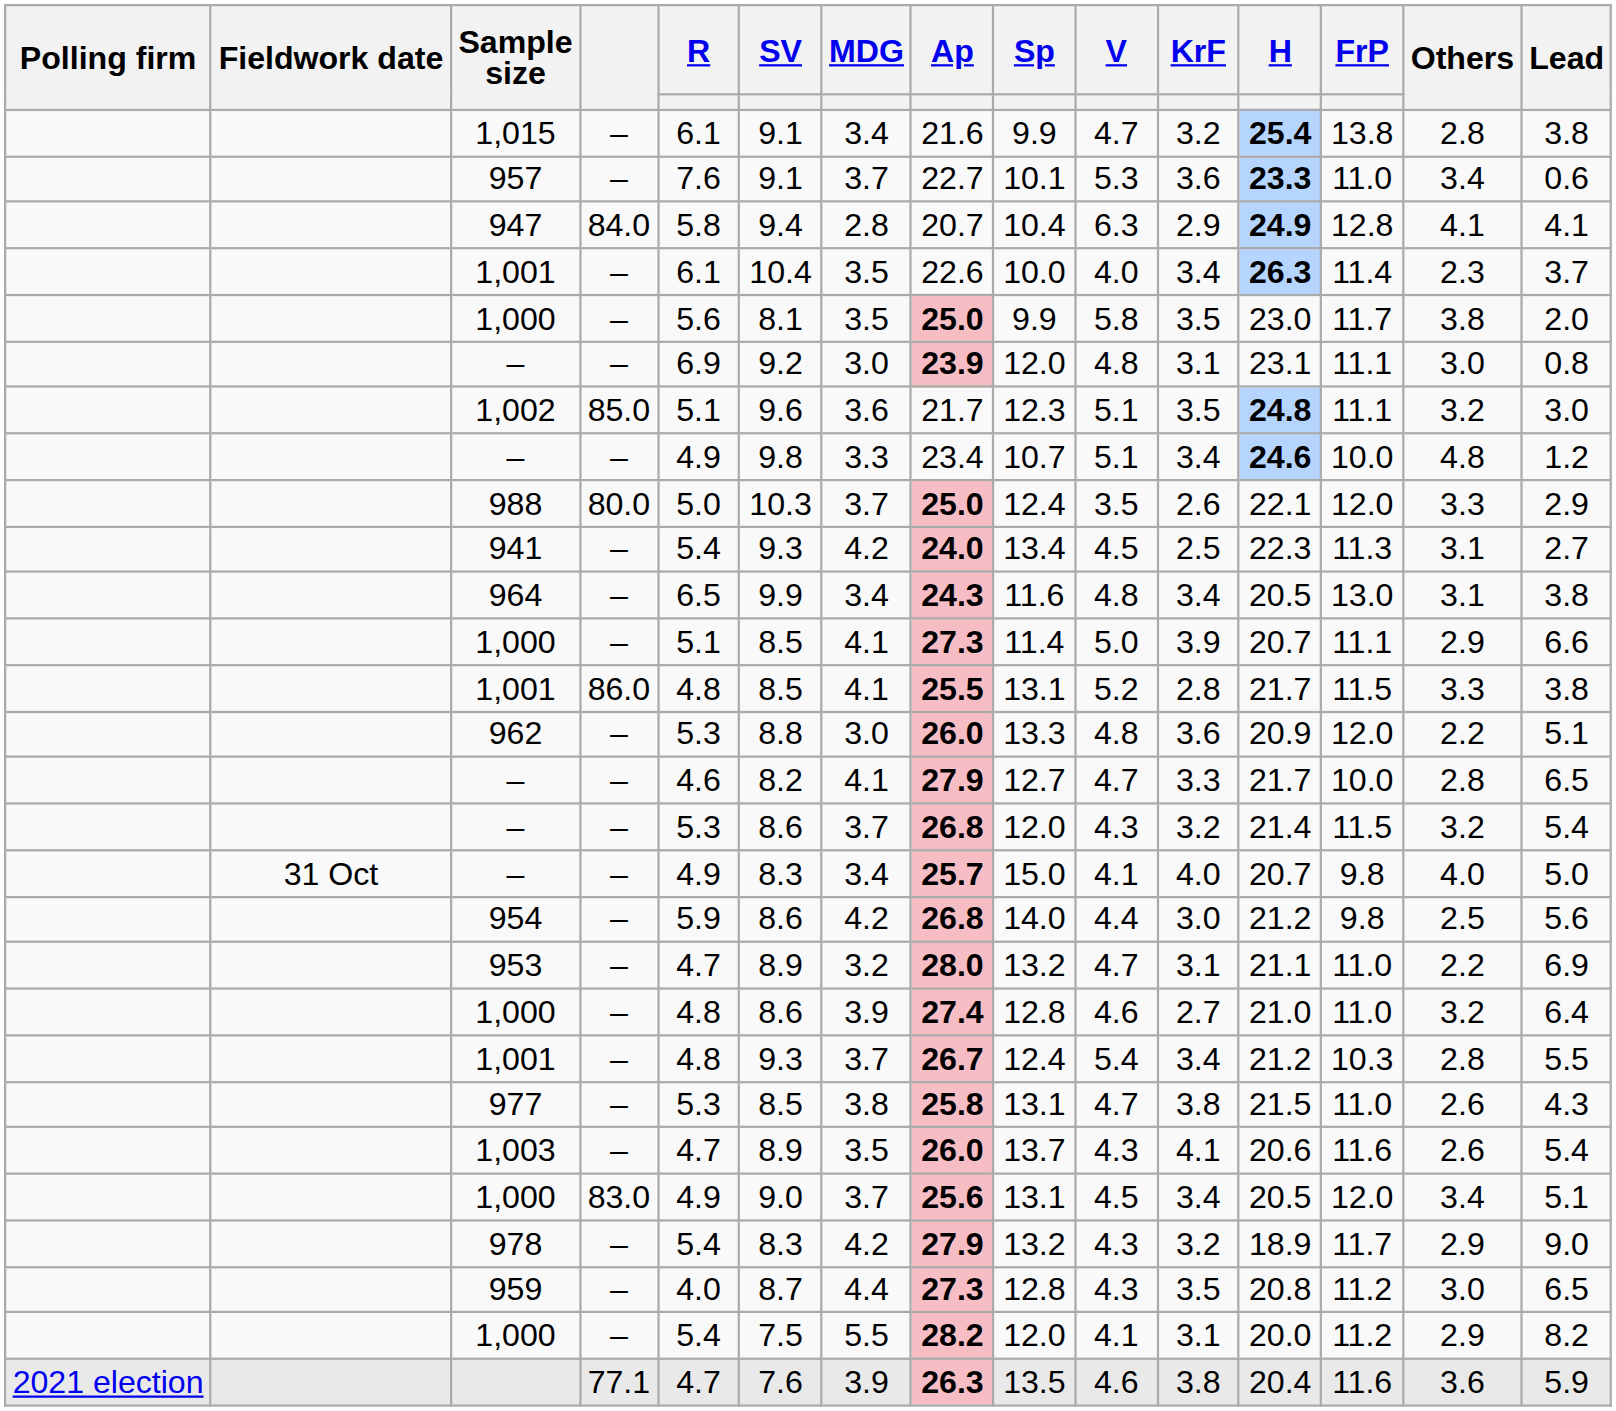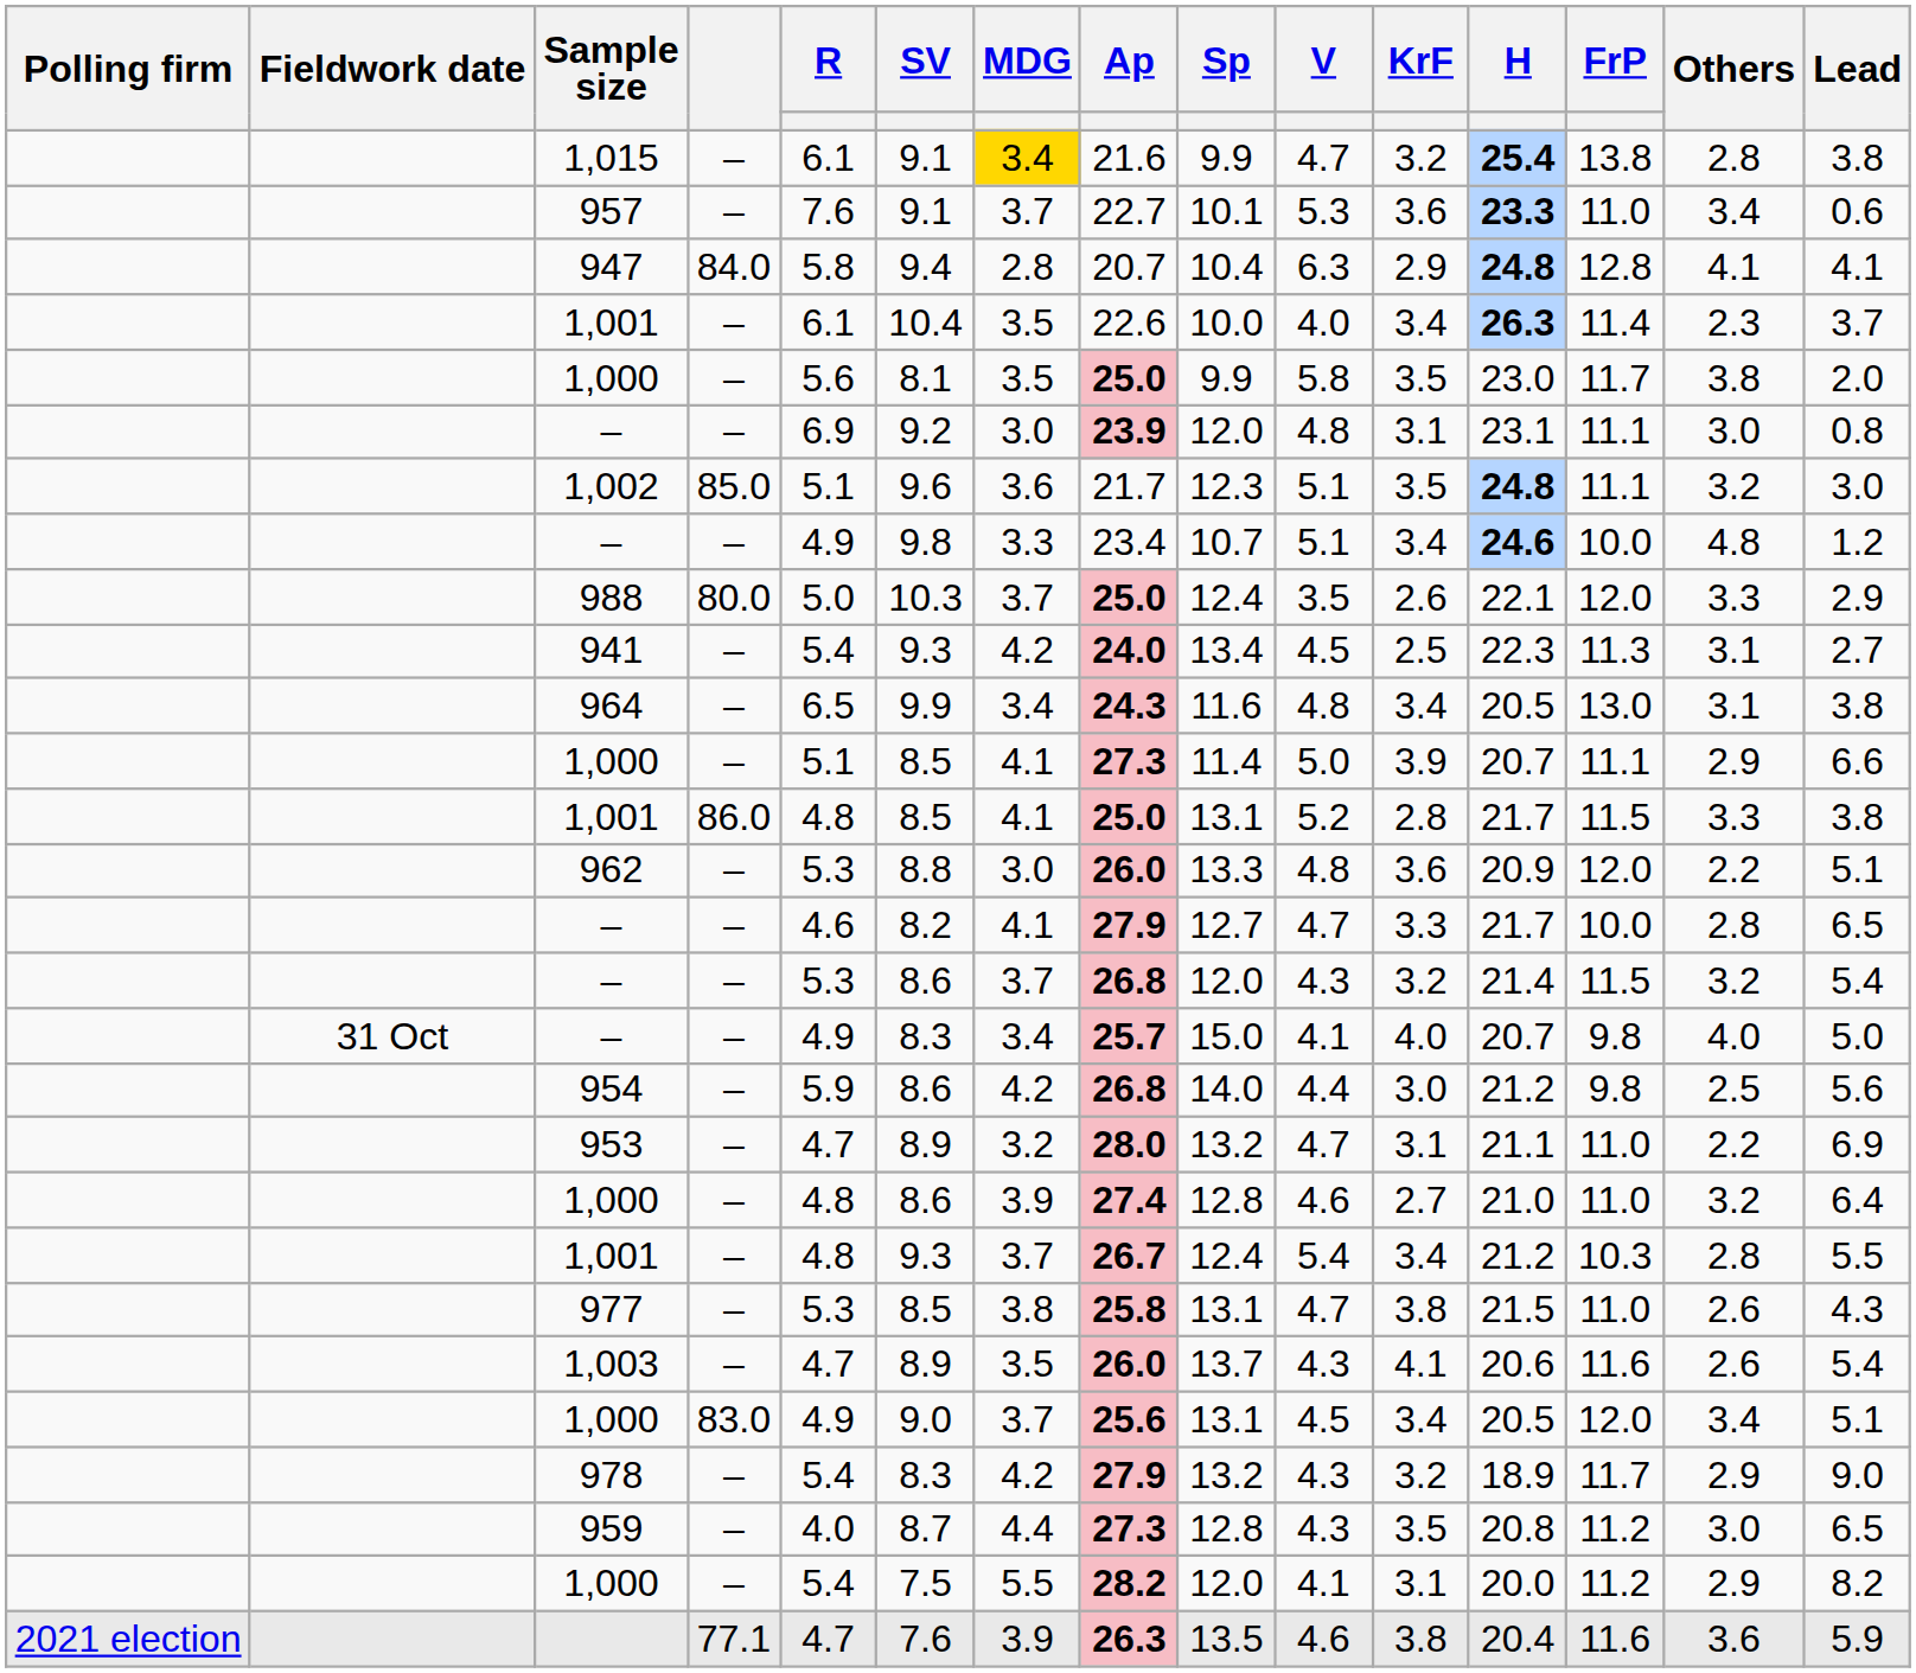1,015 | MDG: no background -> gold background
947 | H: 24.9 -> 24.8
1,001 / 86.0 | Ap: 25.5 -> 25.0
